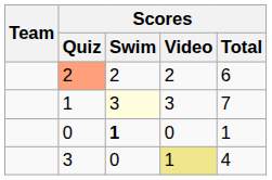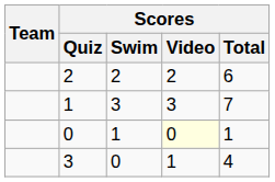row 3 | Scores / Quiz: lightsalmon background -> no background
row 4 | Scores / Swim: lightyellow background -> no background
row 5 | Scores / Swim: bold -> normal
row 5 | Scores / Video: no background -> lightyellow background
row 6 | Scores / Video: khaki background -> no background
